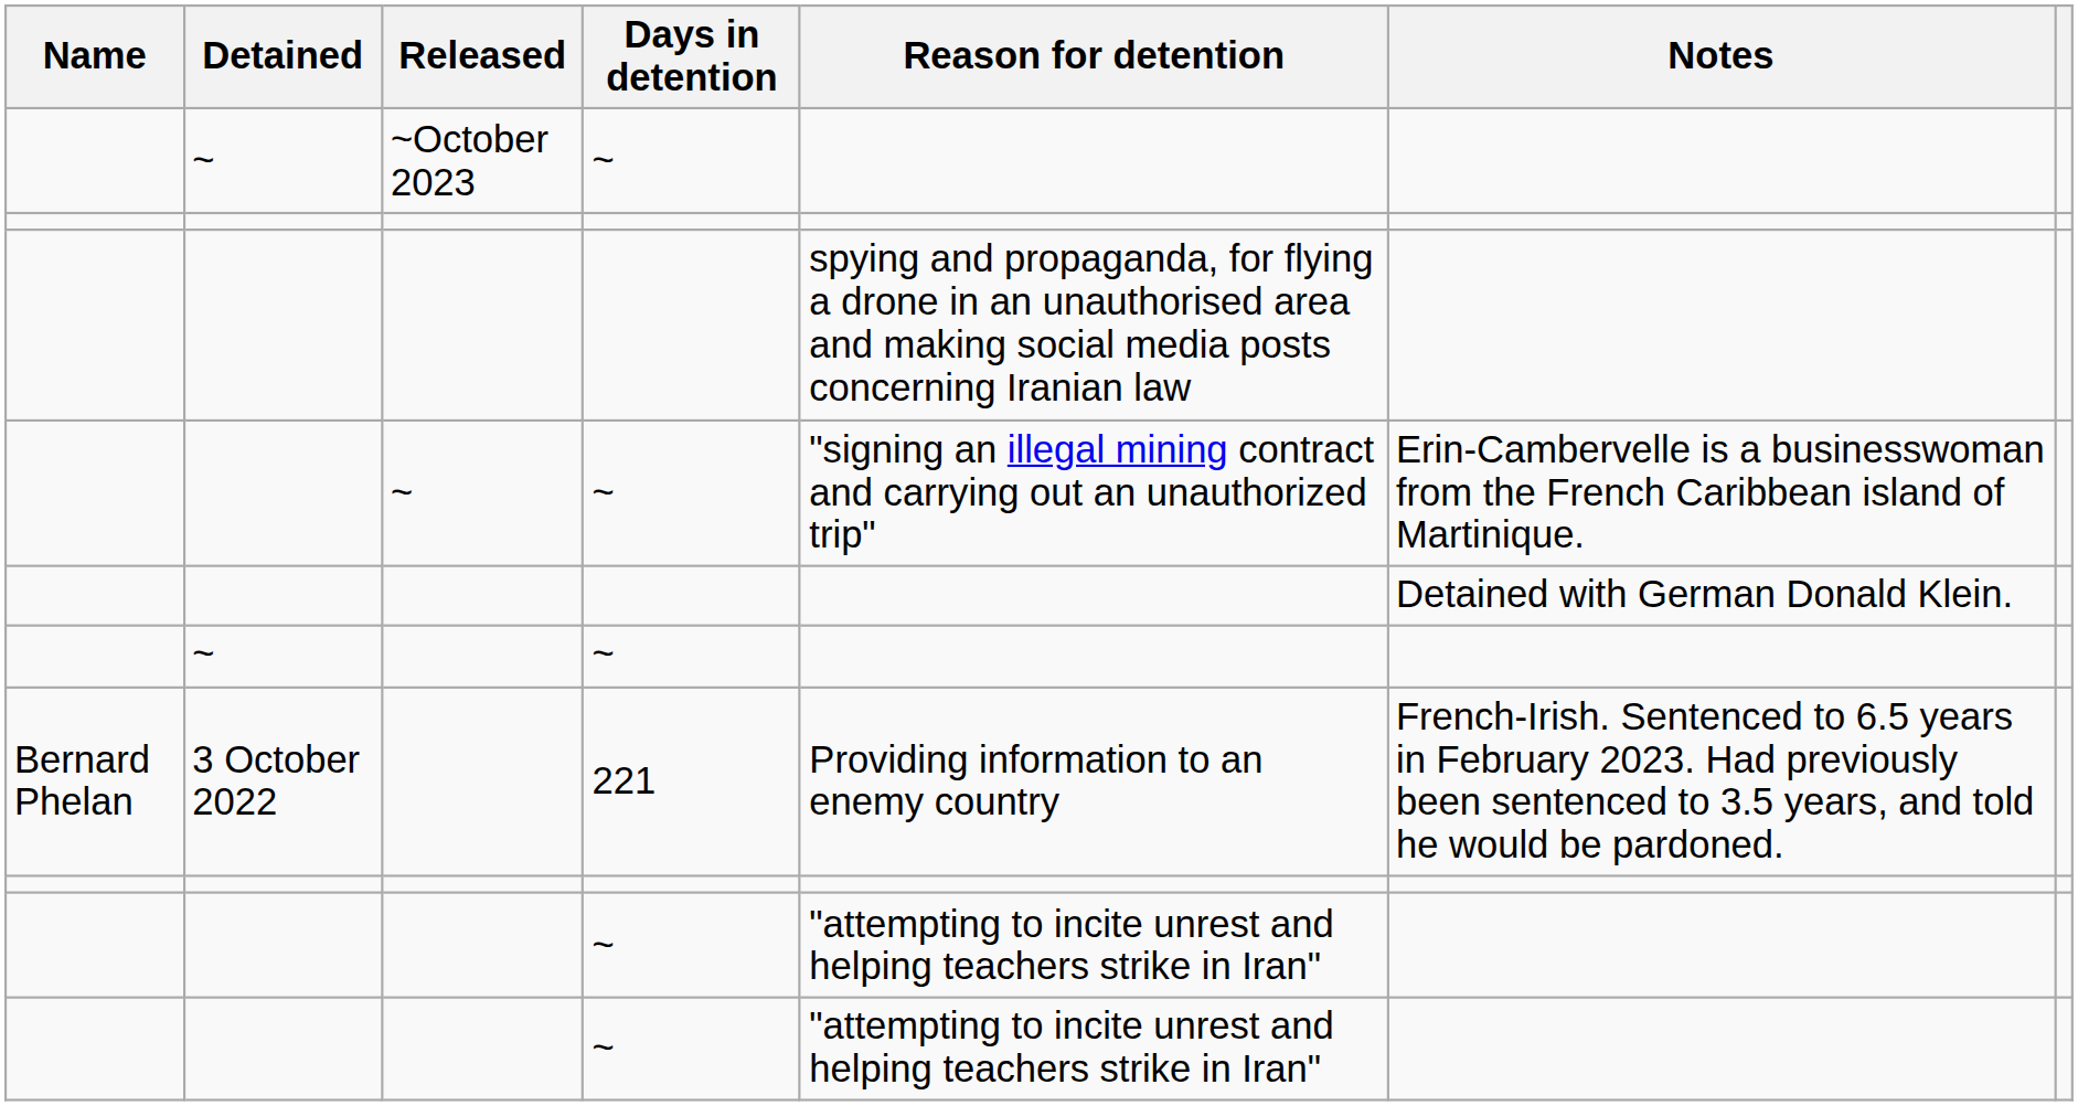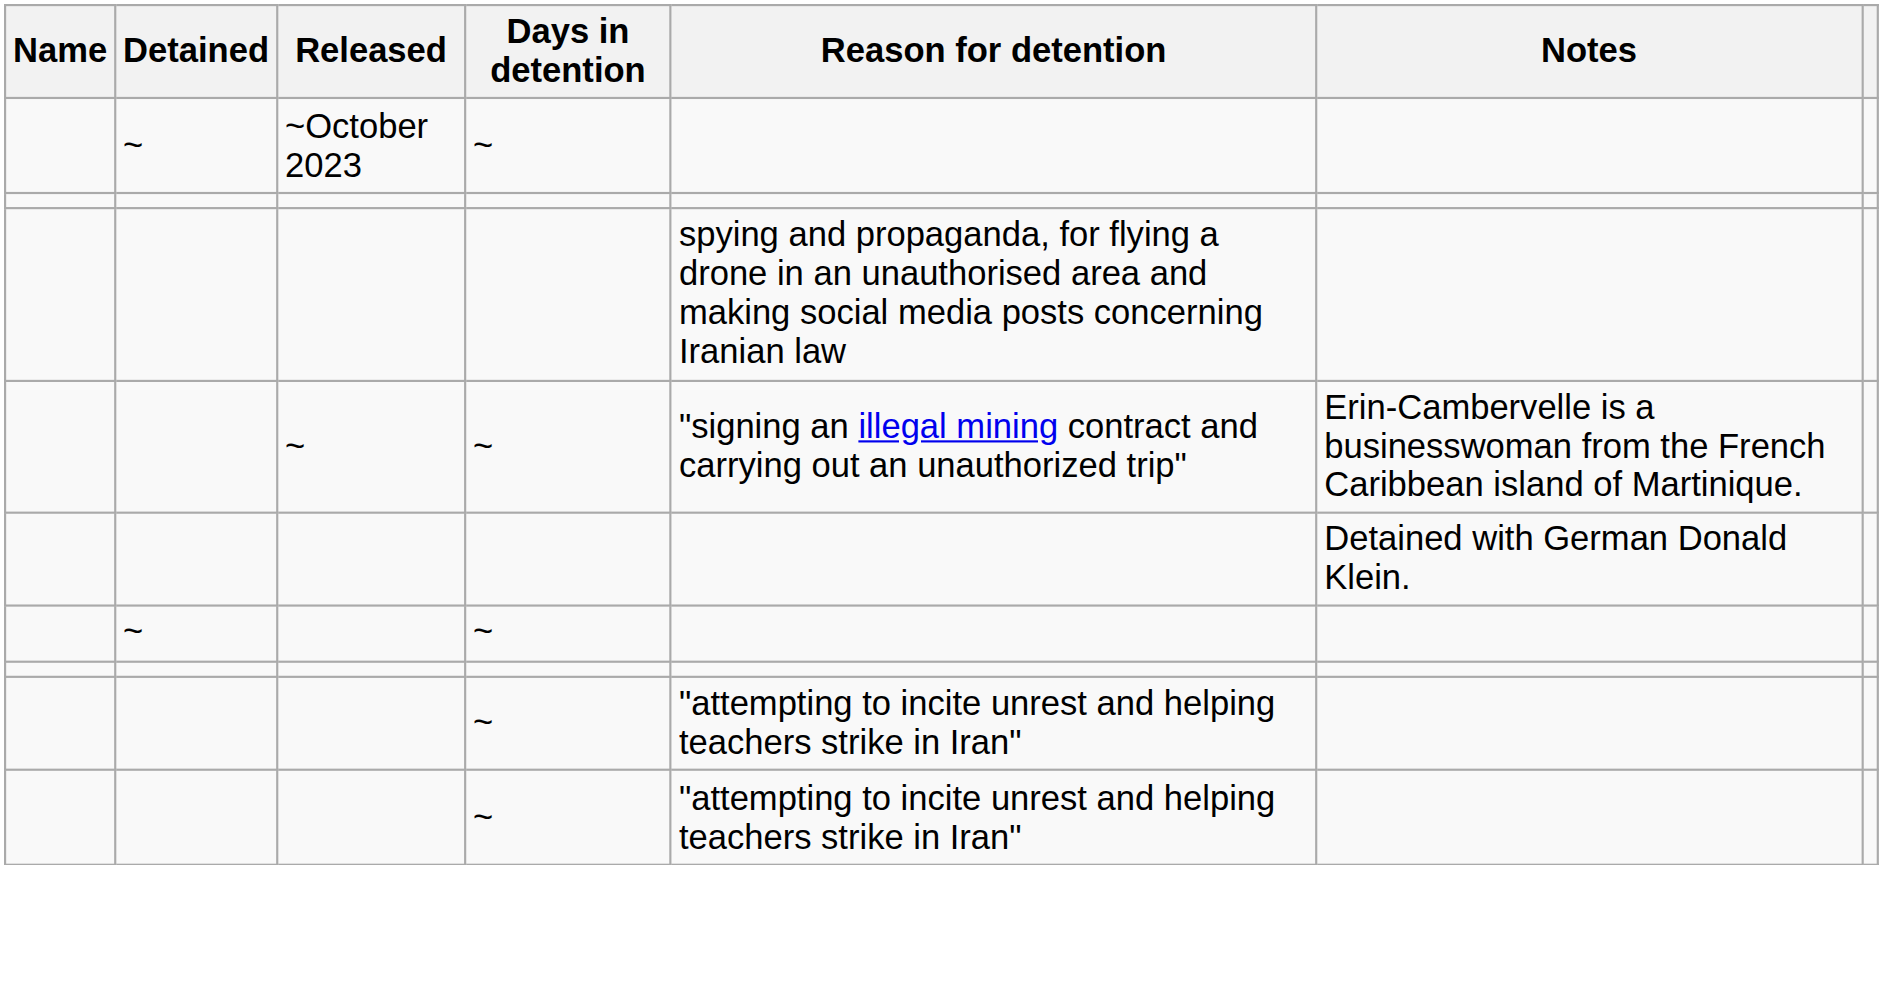- row: Bernard Phelan | 3 October 2022 | 221 | Providing information to an enemy country | French-Irish. Sentenced to 6.5 years in February 2023. Had previously been sentenced to 3.5 years, and told he would be pardoned.
